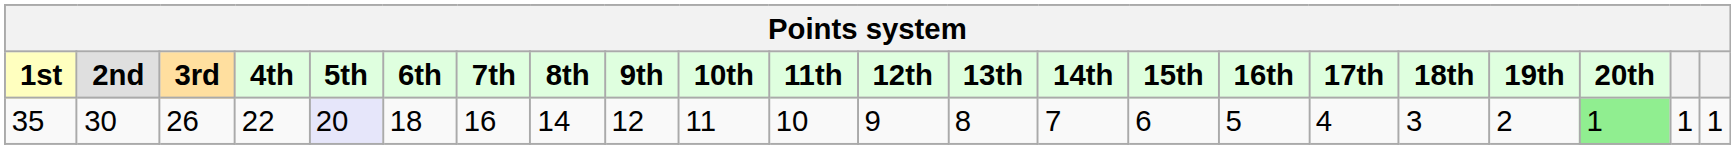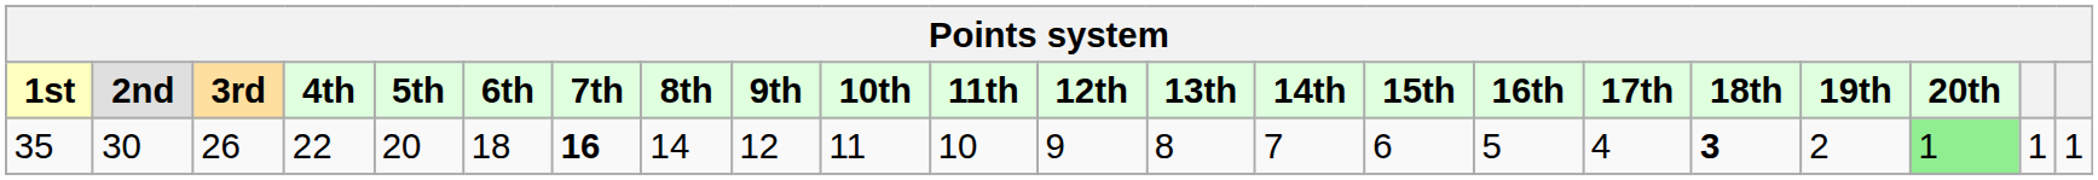35 | 5th: lavender background -> no background
35 | 7th: normal -> bold
35 | 18th: normal -> bold
